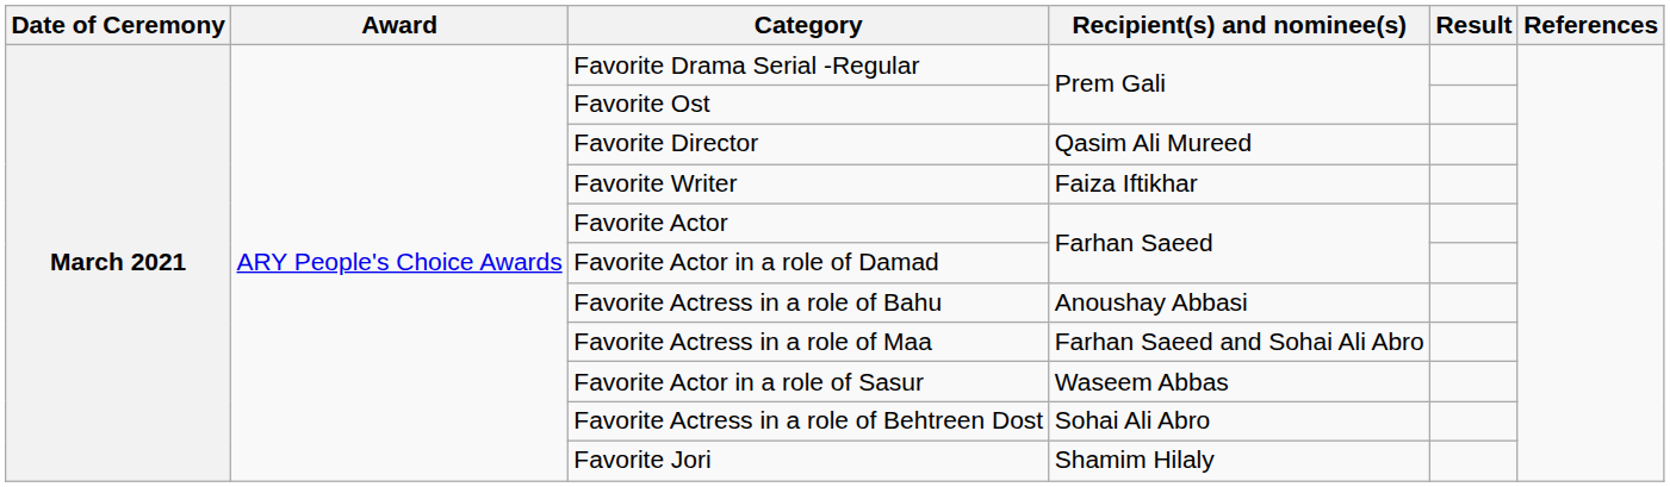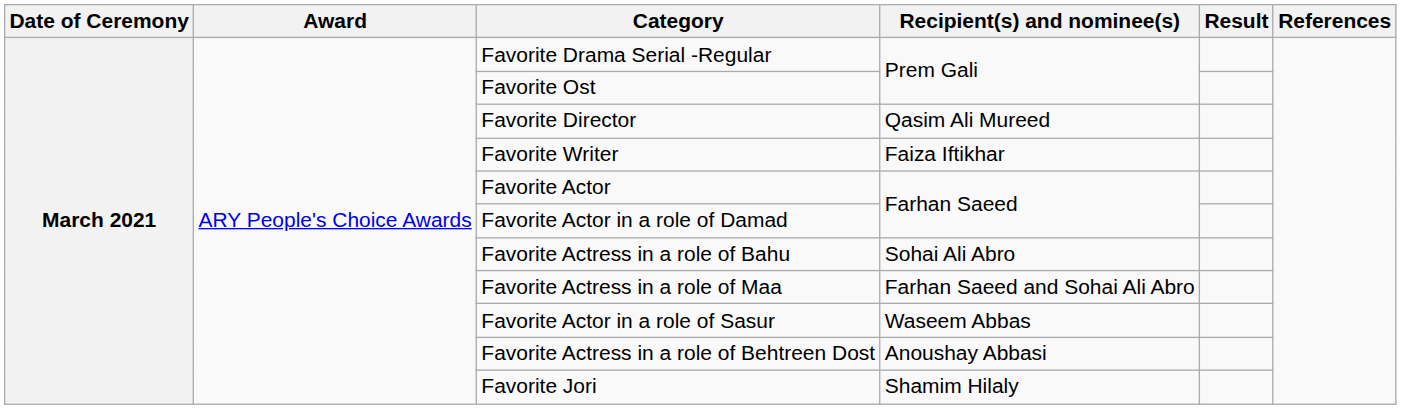Favorite Actress in a role of Bahu | Recipient(s) and nominee(s): Anoushay Abbasi -> Sohai Ali Abro
Favorite Actress in a role of Behtreen Dost | Recipient(s) and nominee(s): Sohai Ali Abro -> Anoushay Abbasi
